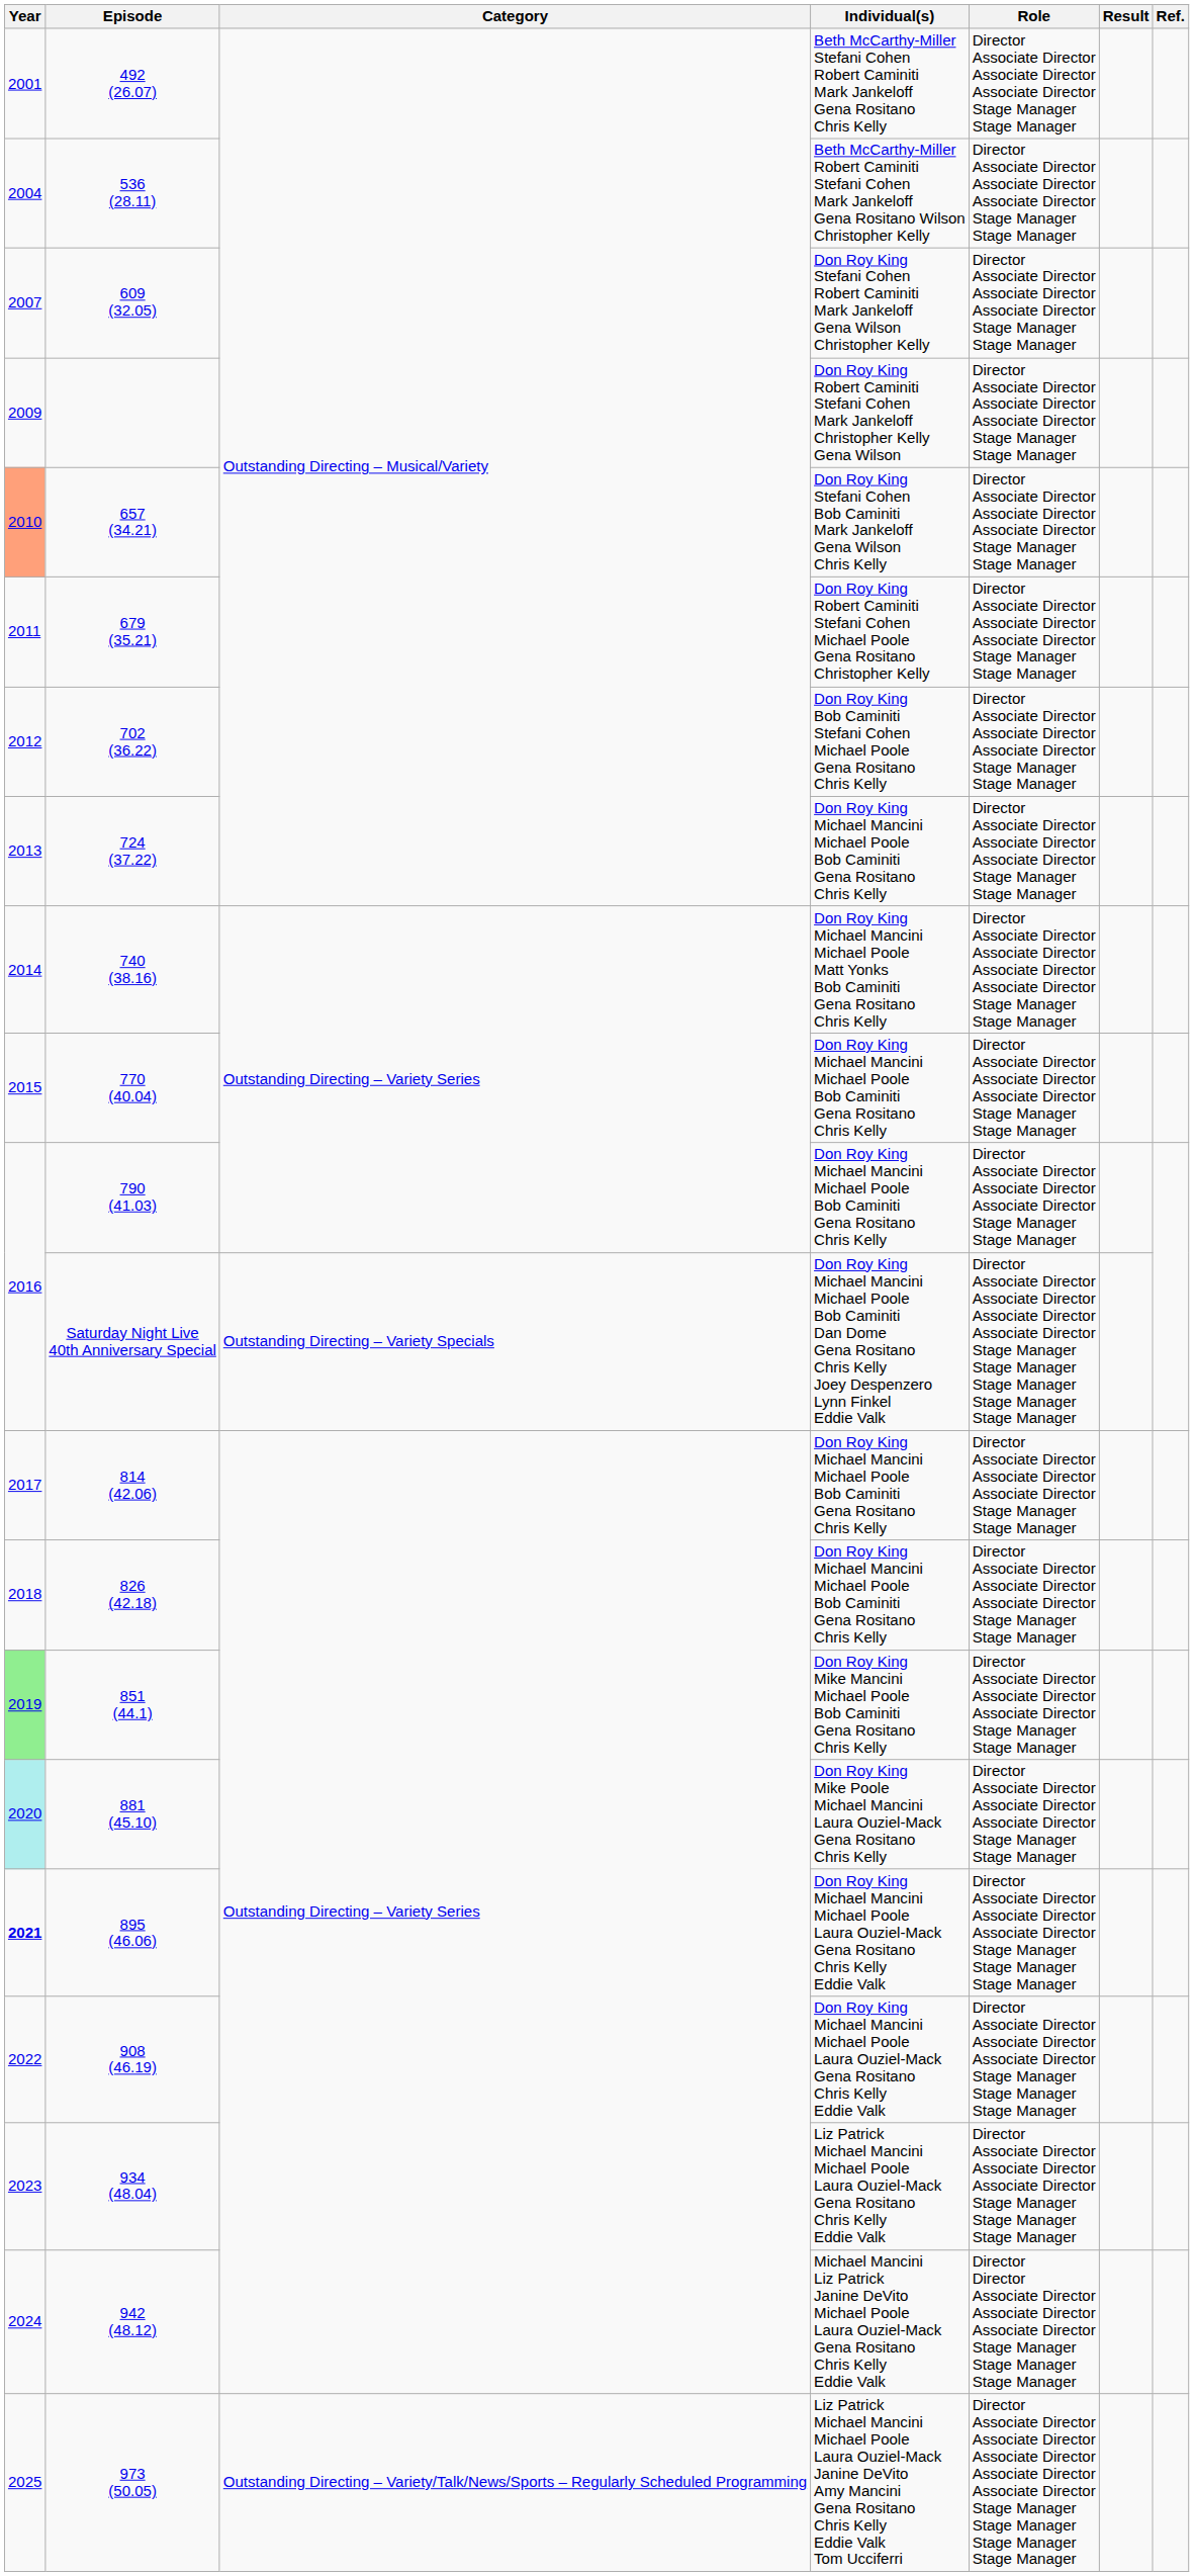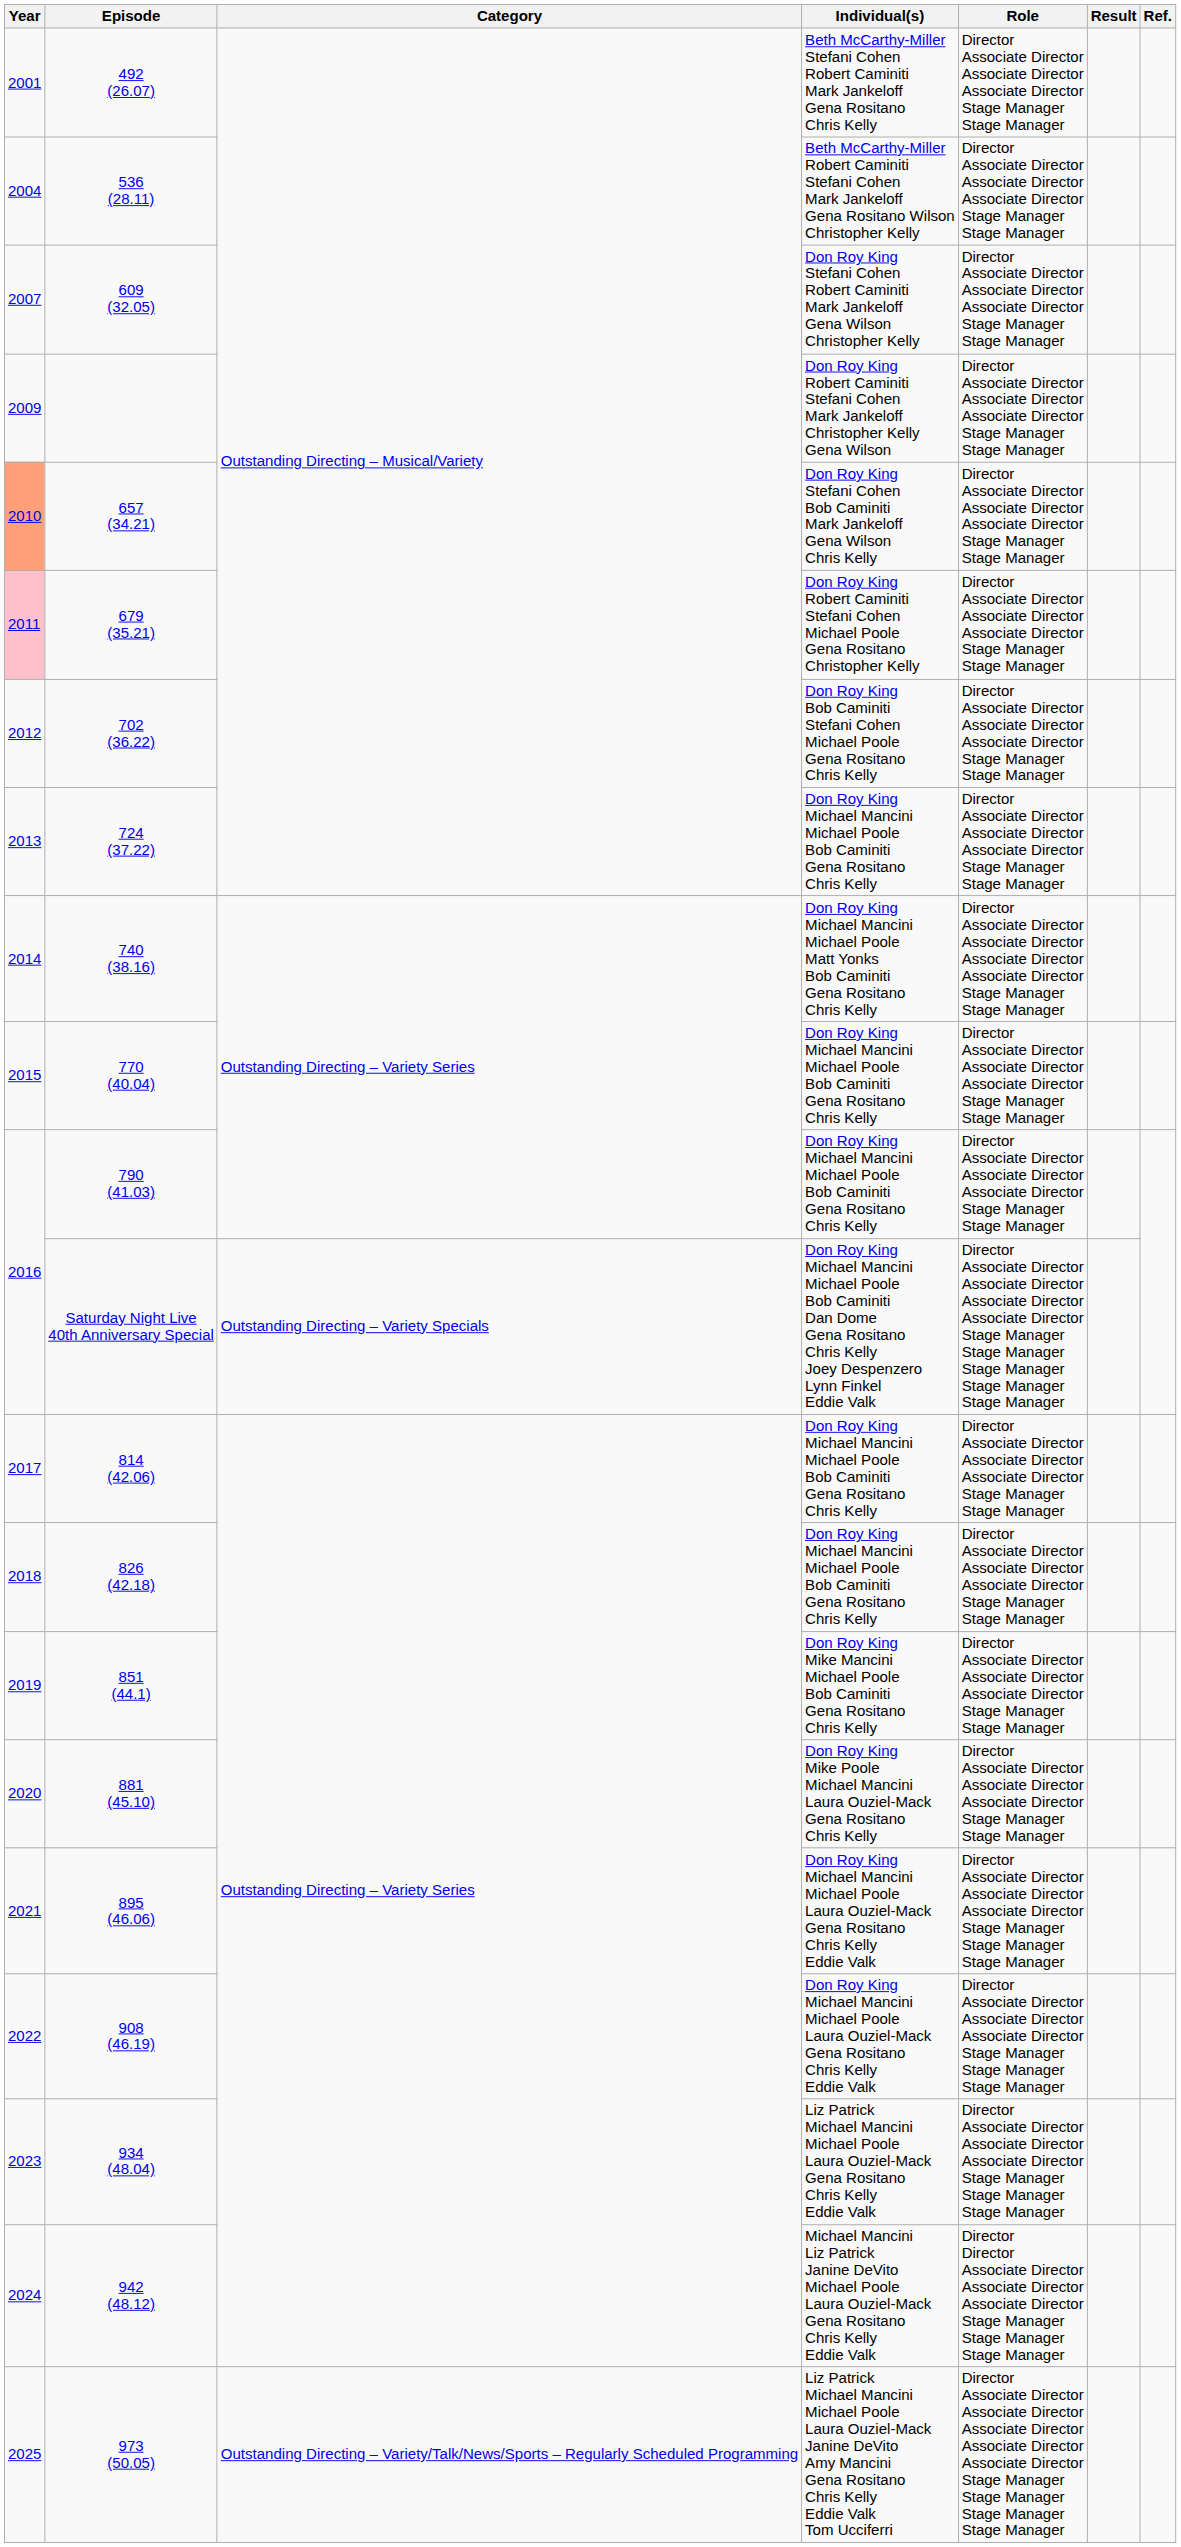679 (35.21) | Year: no background -> pink background
851 (44.1) | Year: lightgreen background -> no background
881 (45.10) | Year: paleturquoise background -> no background
895 (46.06) | Year: bold -> normal
